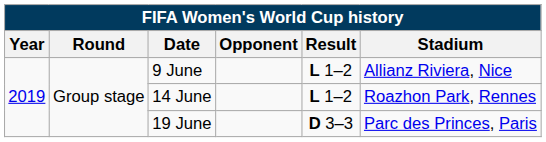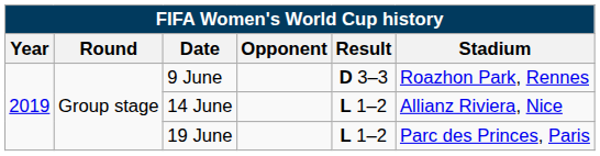9 June | Result: L 1–2 -> D 3–3
9 June | Stadium: Allianz Riviera, Nice -> Roazhon Park, Rennes
14 June | Stadium: Roazhon Park, Rennes -> Allianz Riviera, Nice
19 June | Result: D 3–3 -> L 1–2
